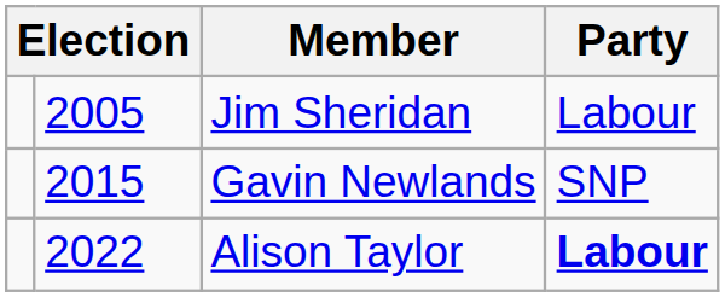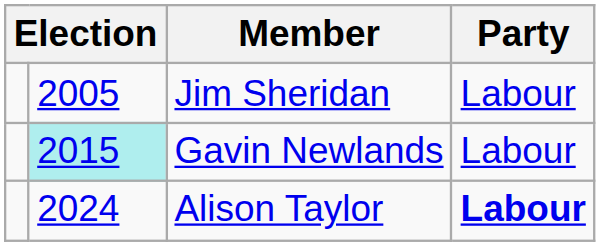Gavin Newlands | column 2: no background -> paleturquoise background
Gavin Newlands | Party: SNP -> Labour
Alison Taylor | column 2: 2022 -> 2024
